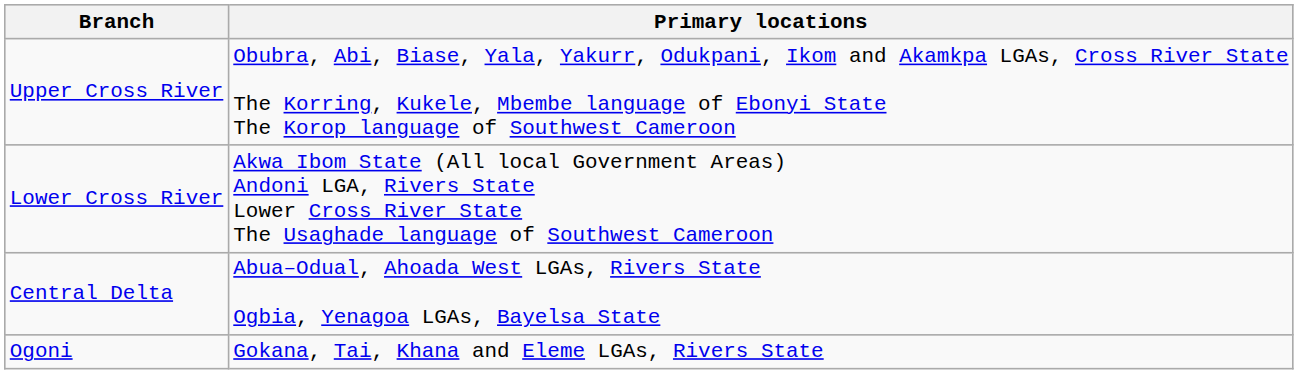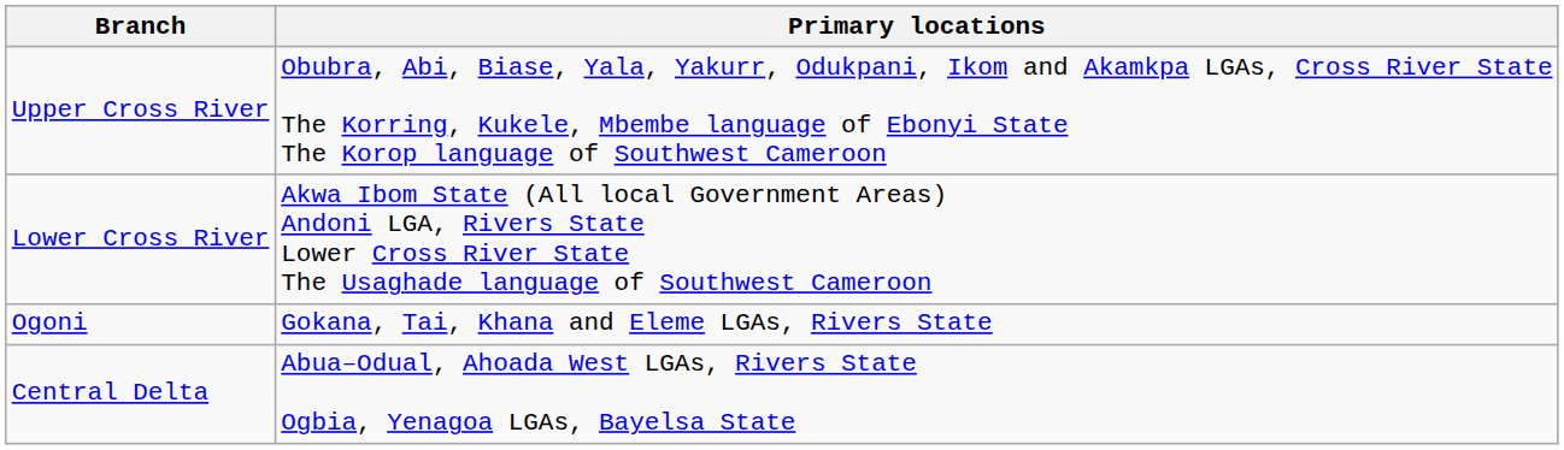rows swapped: Ogoni <-> Central Delta
